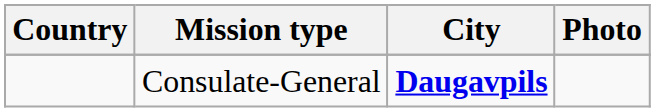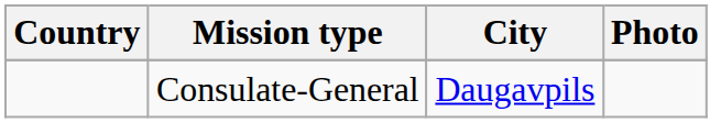Consulate-General | City: bold -> normal
